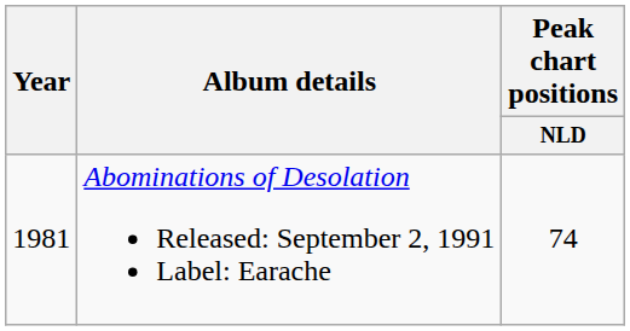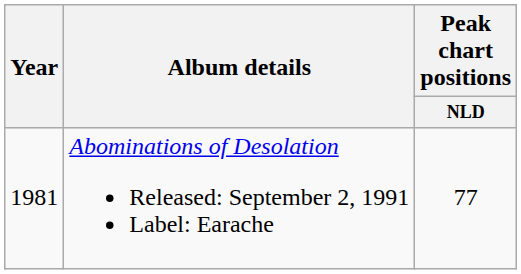row 3 | Peak chart positions / NLD: 74 -> 77
